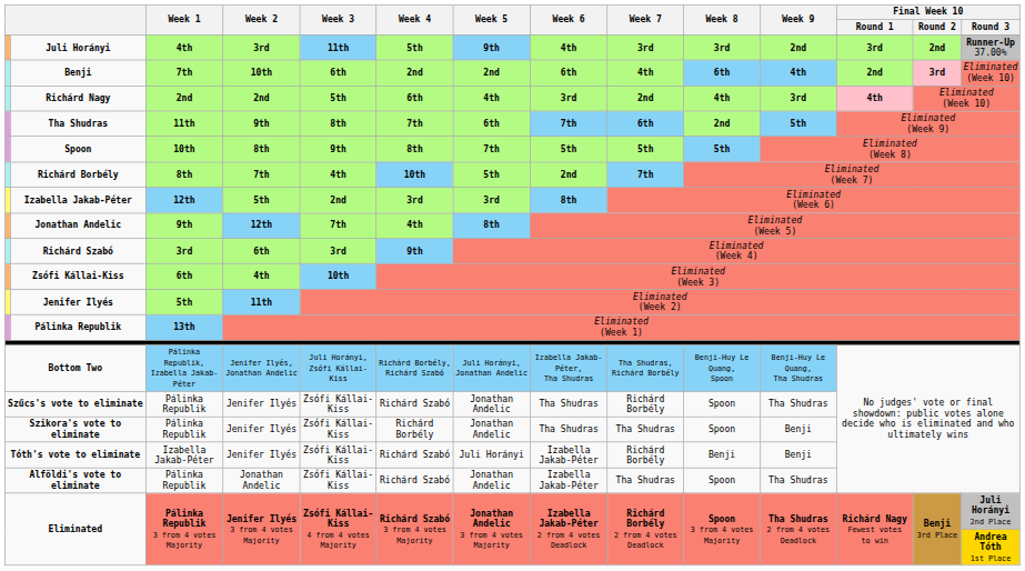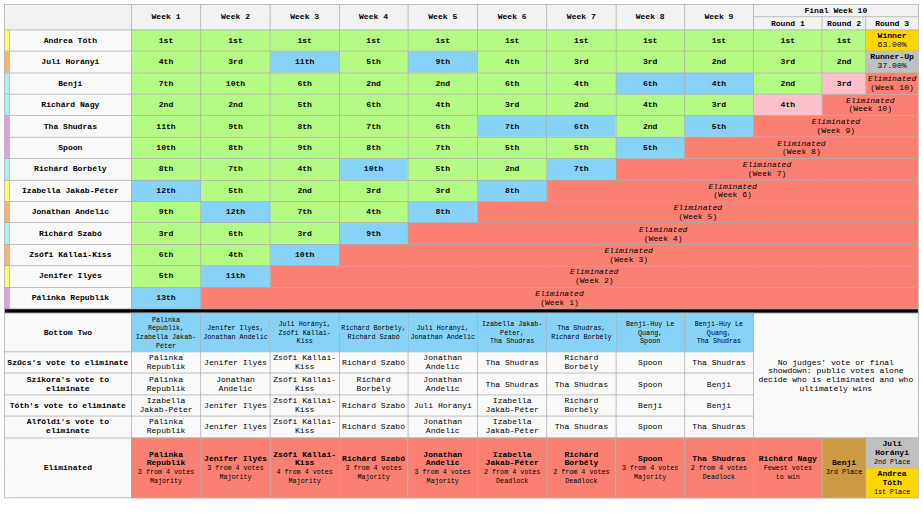+ row: Andrea Tóth | 1st | 1st | 1st | 1st | 1st | 1st | 1st | 1st | 1st | 1st | 1st | Winner 63.00%
Szikora's vote to eliminate | Week 2: Jenifer Ilyés -> Jonathan Andelic
Alföldi's vote to eliminate | Week 2: Jonathan Andelic -> Jenifer Ilyés
